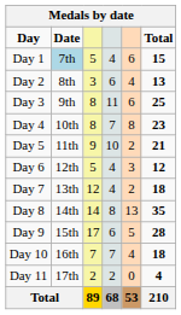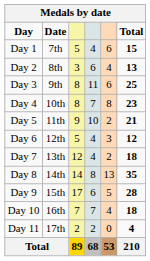Day 1 | Date: lightblue background -> no background
